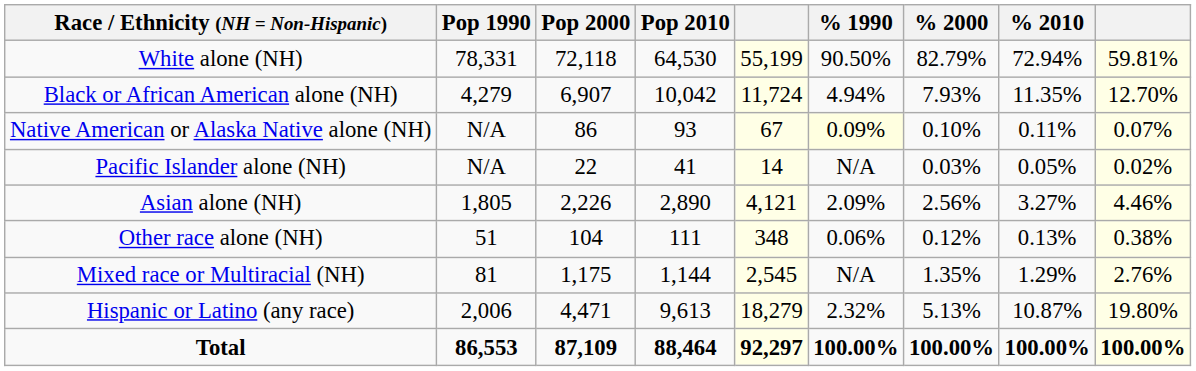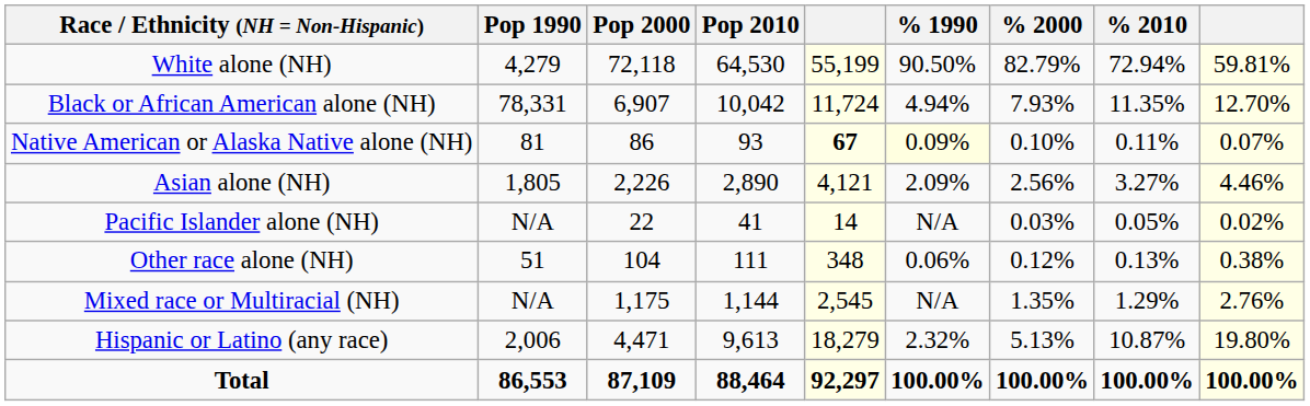White alone (NH) | Pop 1990: 78,331 -> 4,279
Black or African American alone (NH) | Pop 1990: 4,279 -> 78,331
Native American or Alaska Native alone (NH) | Pop 1990: N/A -> 81
Native American or Alaska Native alone (NH) | column 5: normal -> bold
rows swapped: Asian alone (NH) <-> Pacific Islander alone (NH)
Mixed race or Multiracial (NH) | Pop 1990: 81 -> N/A
